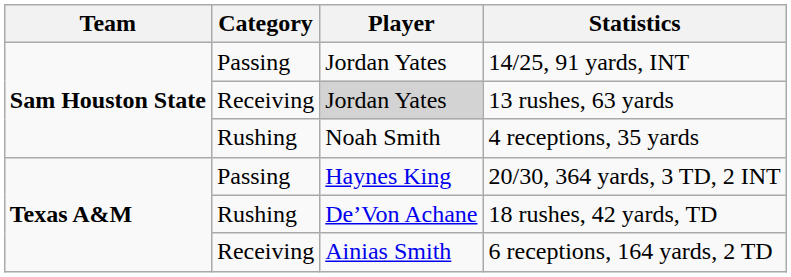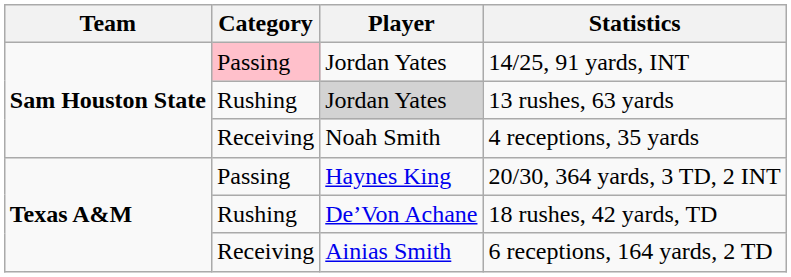14/25, 91 yards, INT | Category: no background -> pink background
13 rushes, 63 yards | Category: Receiving -> Rushing
4 receptions, 35 yards | Category: Rushing -> Receiving
